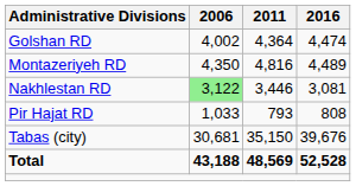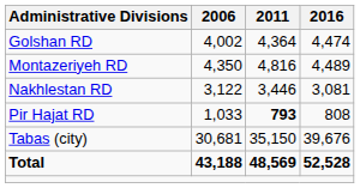Nakhlestan RD | 2006: lightgreen background -> no background
Pir Hajat RD | 2011: normal -> bold
